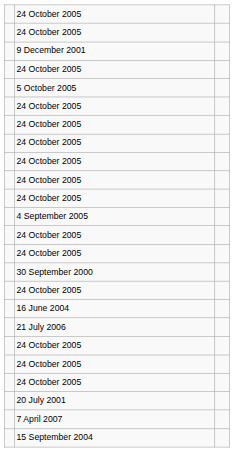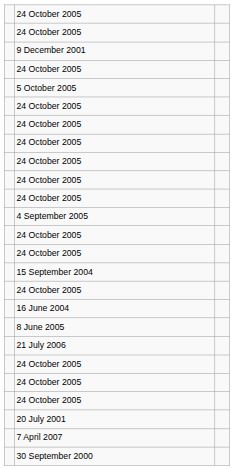rows swapped: 15 September 2004 <-> 30 September 2000
+ row: 8 June 2005
